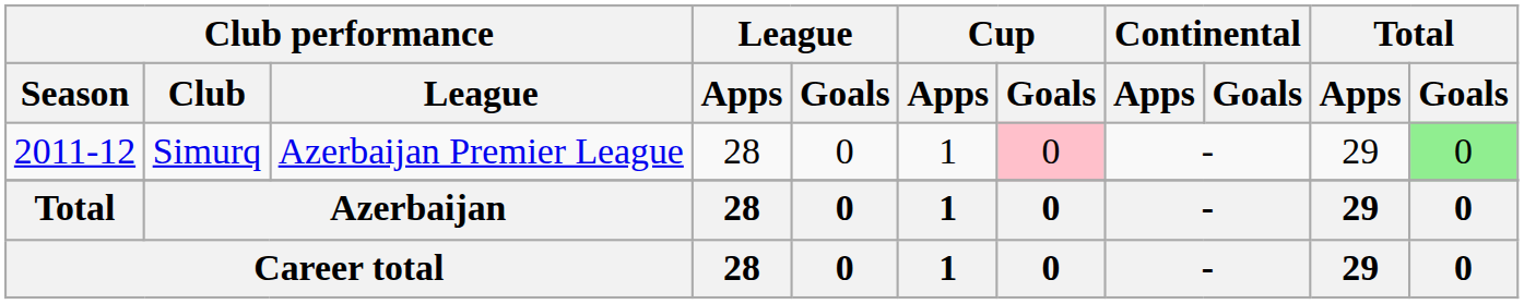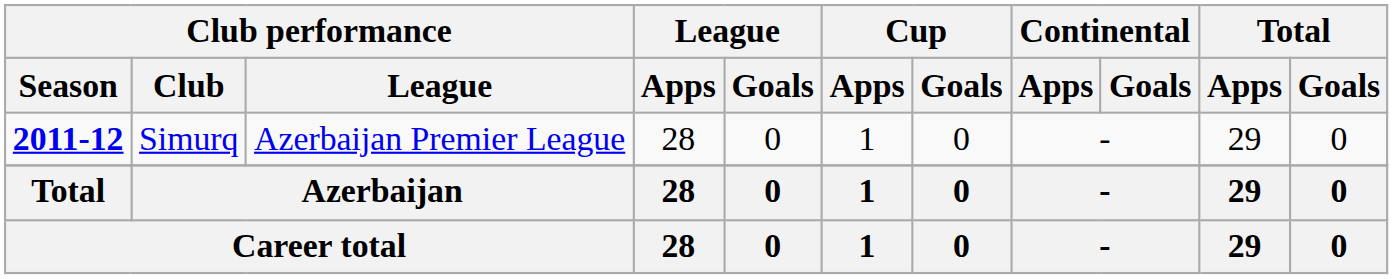Simurq | Club performance / Season: normal -> bold
Simurq | Cup / Goals: pink background -> no background
Simurq | Total / Goals: lightgreen background -> no background
